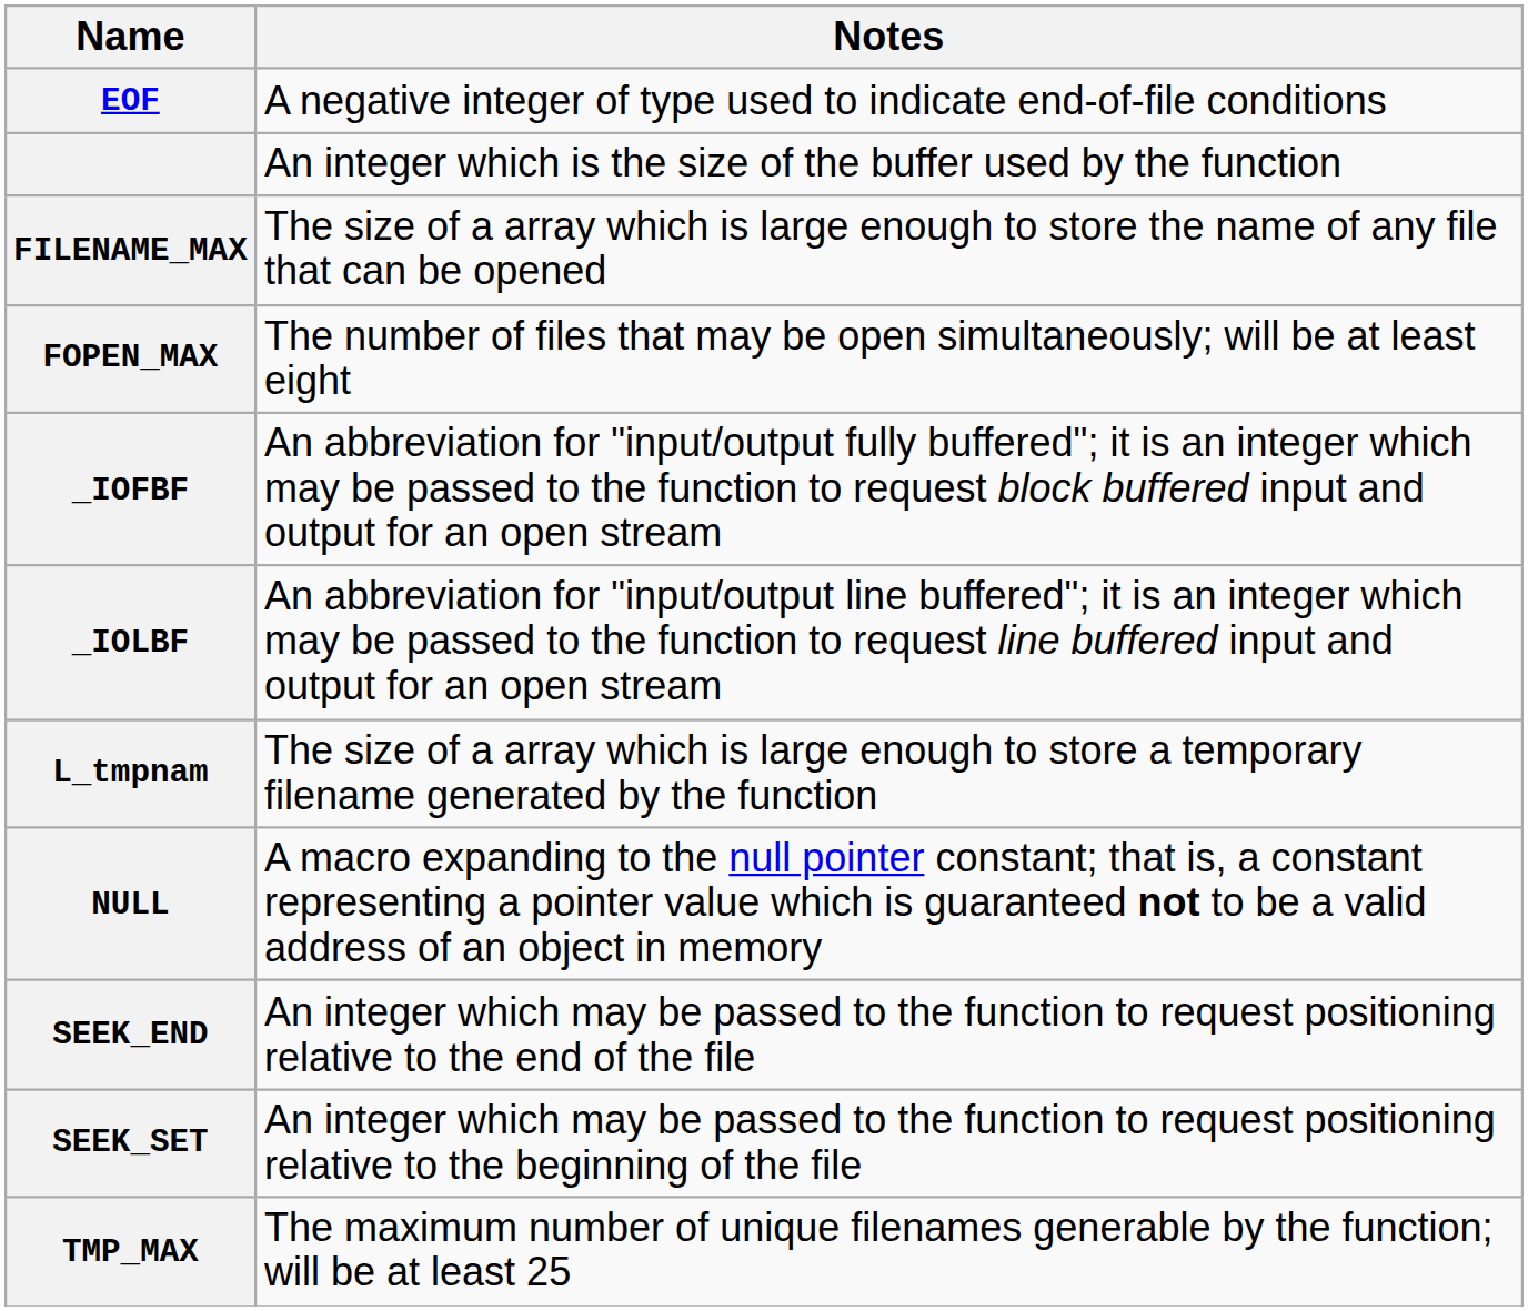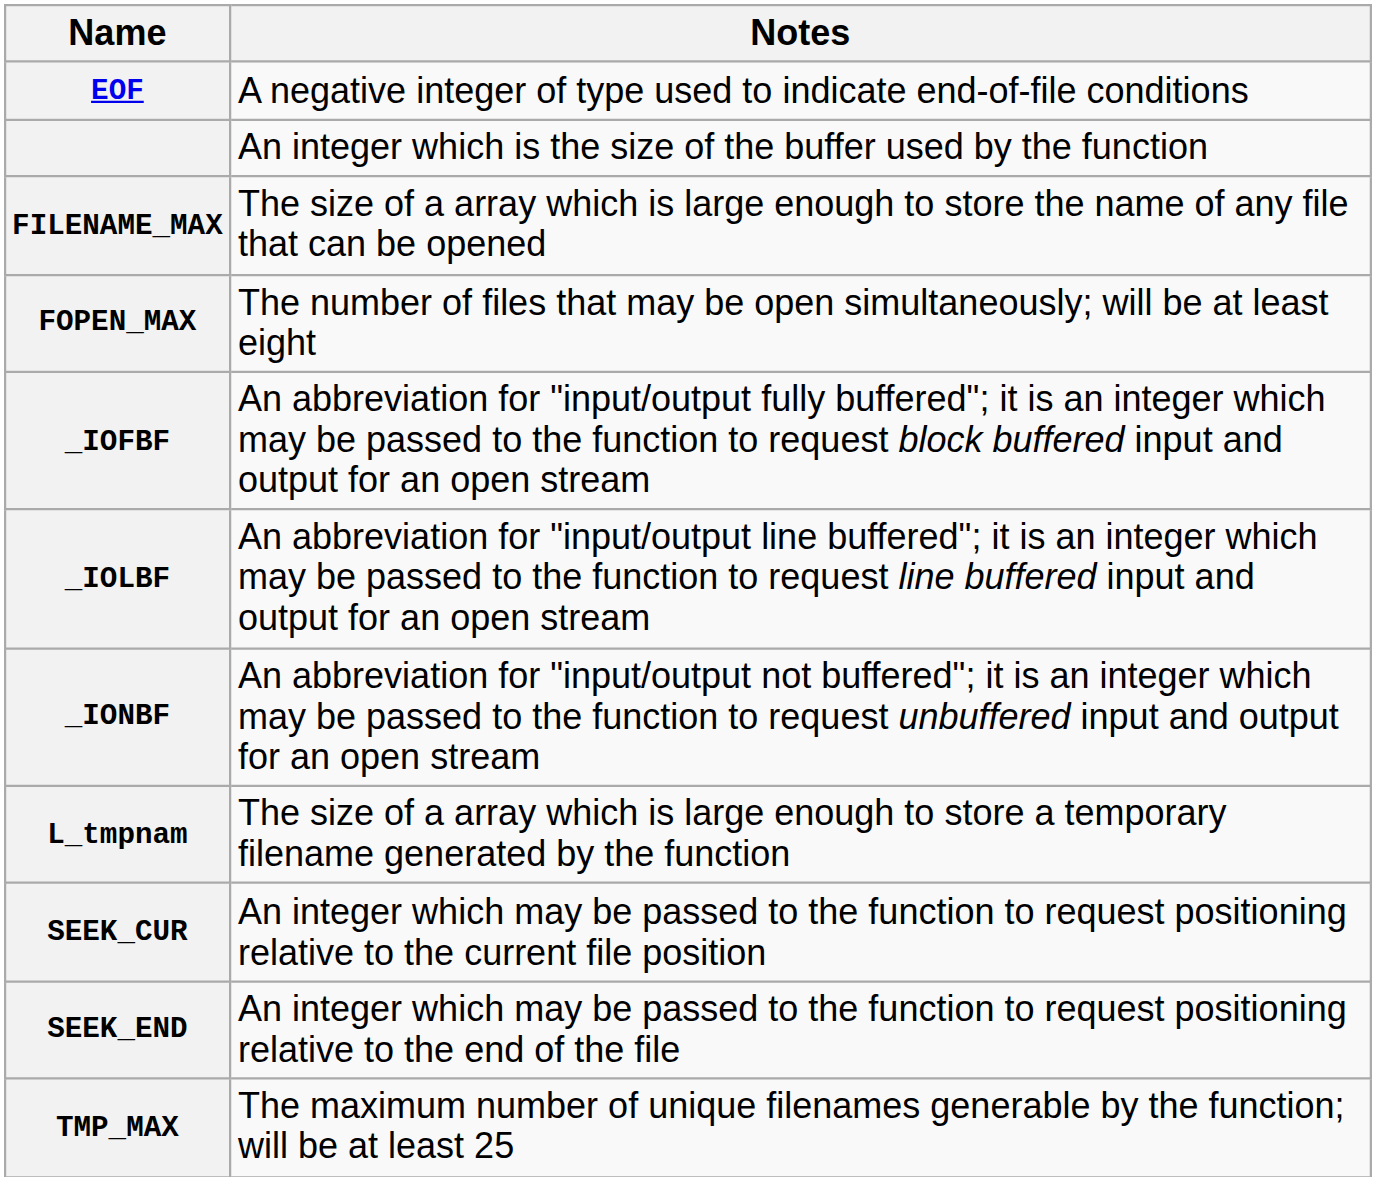+ row: _IONBF | An abbreviation for "input/output not buffered"; it is an integer which may be passed to the function to request unbuffered input and output for an open stream
- row: NULL | A macro expanding to the null pointer constant; that is, a constant representing a pointer value which is guaranteed not to be a valid address of an object in memory
+ row: SEEK_CUR | An integer which may be passed to the function to request positioning relative to the current file position
- row: SEEK_SET | An integer which may be passed to the function to request positioning relative to the beginning of the file
